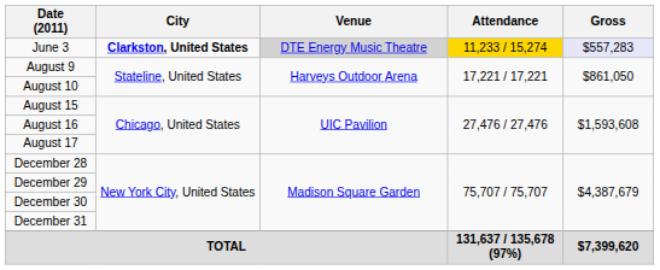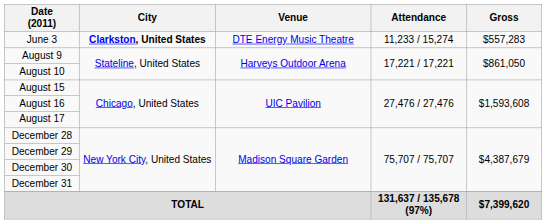June 3 | Venue: lightgrey background -> no background
June 3 | Attendance: gold background -> no background
June 3 | Gross: lavender background -> no background
